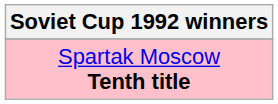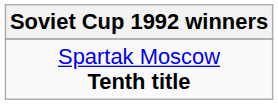row 2 | column 1: pink background -> no background
